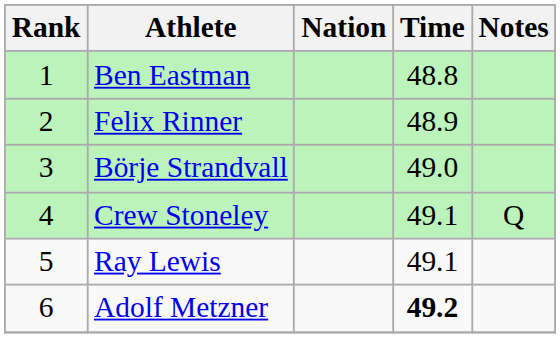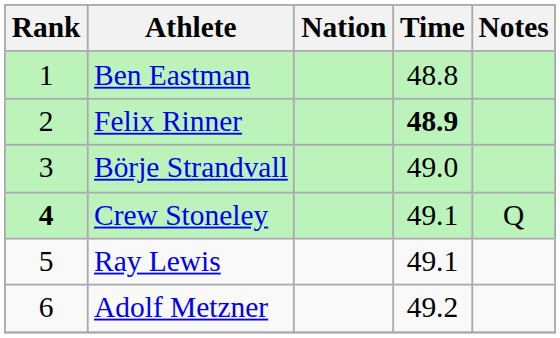Felix Rinner | Time: normal -> bold
Crew Stoneley | Rank: normal -> bold
Adolf Metzner | Time: bold -> normal
